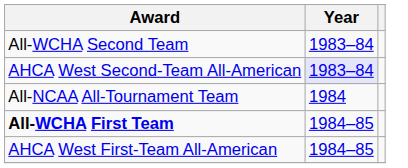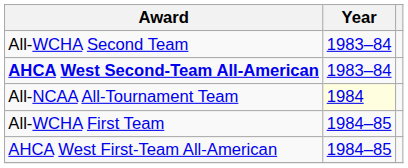row 3 | Award: normal -> bold
row 3 | Year: lavender background -> no background
row 4 | Year: no background -> lightyellow background
row 5 | Award: bold -> normal
